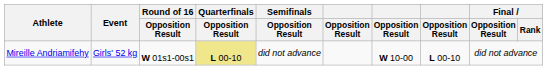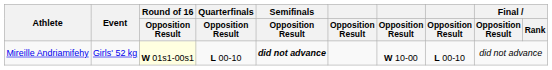Mireille Andriamifehy | Round of 16 / Opposition Result: no background -> lightyellow background
Mireille Andriamifehy | Quarterfinals / Opposition Result: khaki background -> no background
Mireille Andriamifehy | Semifinals / Opposition Result: normal -> bold
